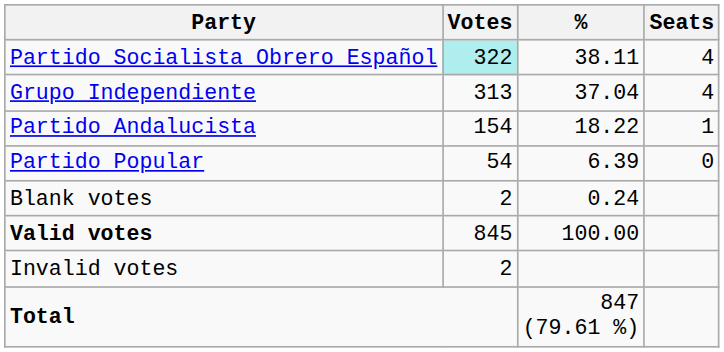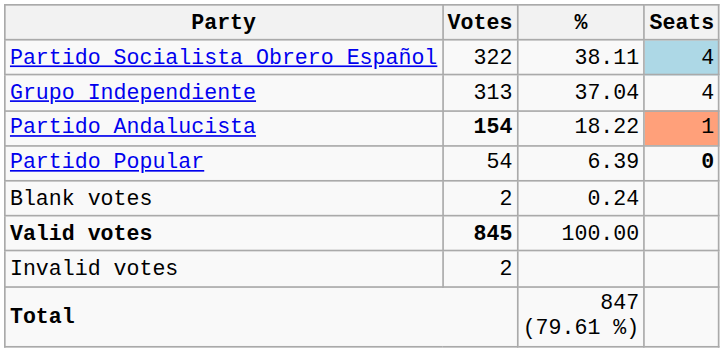Partido Socialista Obrero Español | Votes: paleturquoise background -> no background
Partido Socialista Obrero Español | Seats: no background -> lightblue background
Partido Andalucista | Votes: normal -> bold
Partido Andalucista | Seats: no background -> lightsalmon background
Partido Popular | Seats: normal -> bold
Valid votes | Votes: normal -> bold
